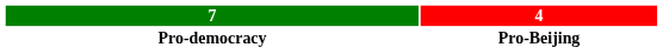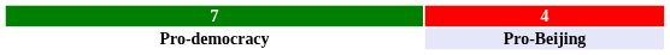Pro-democracy | 4: no background -> lavender background
